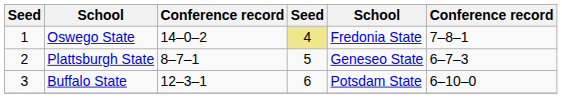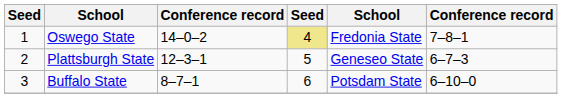Plattsburgh State | column 3: 8–7–1 -> 12–3–1
Buffalo State | column 3: 12–3–1 -> 8–7–1
